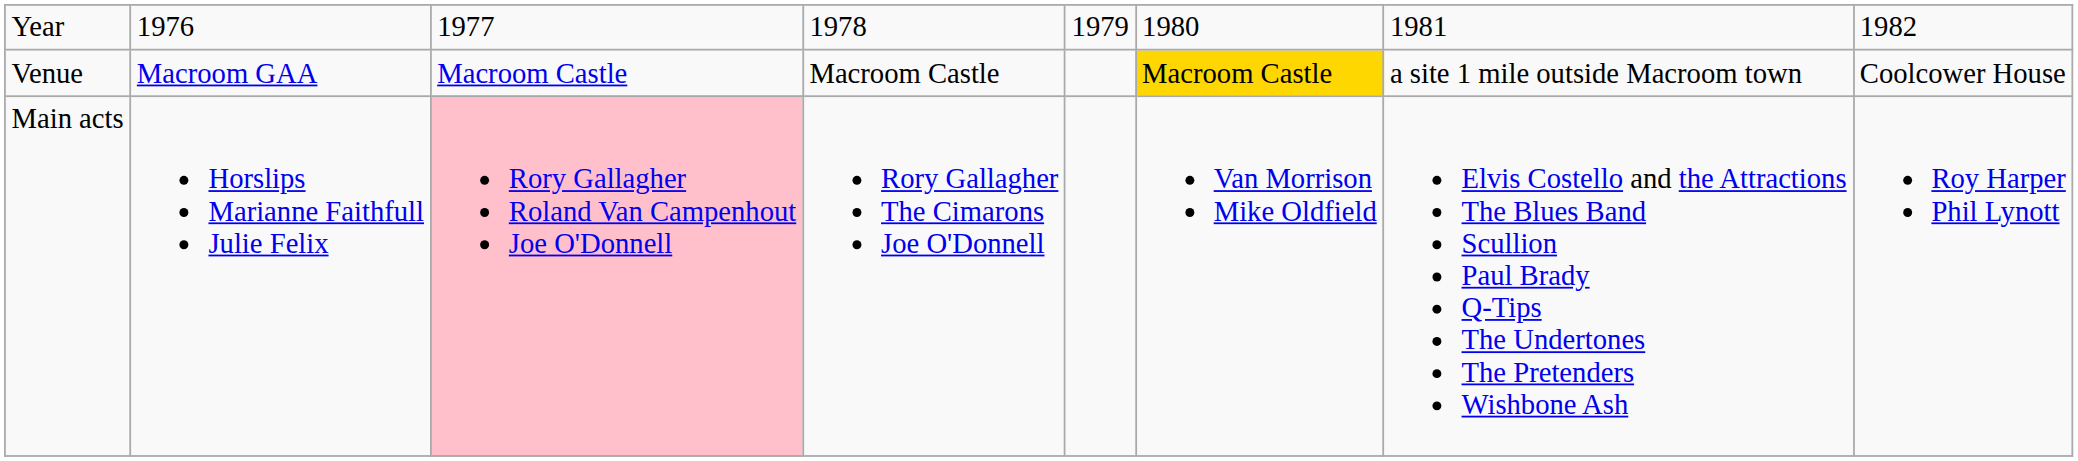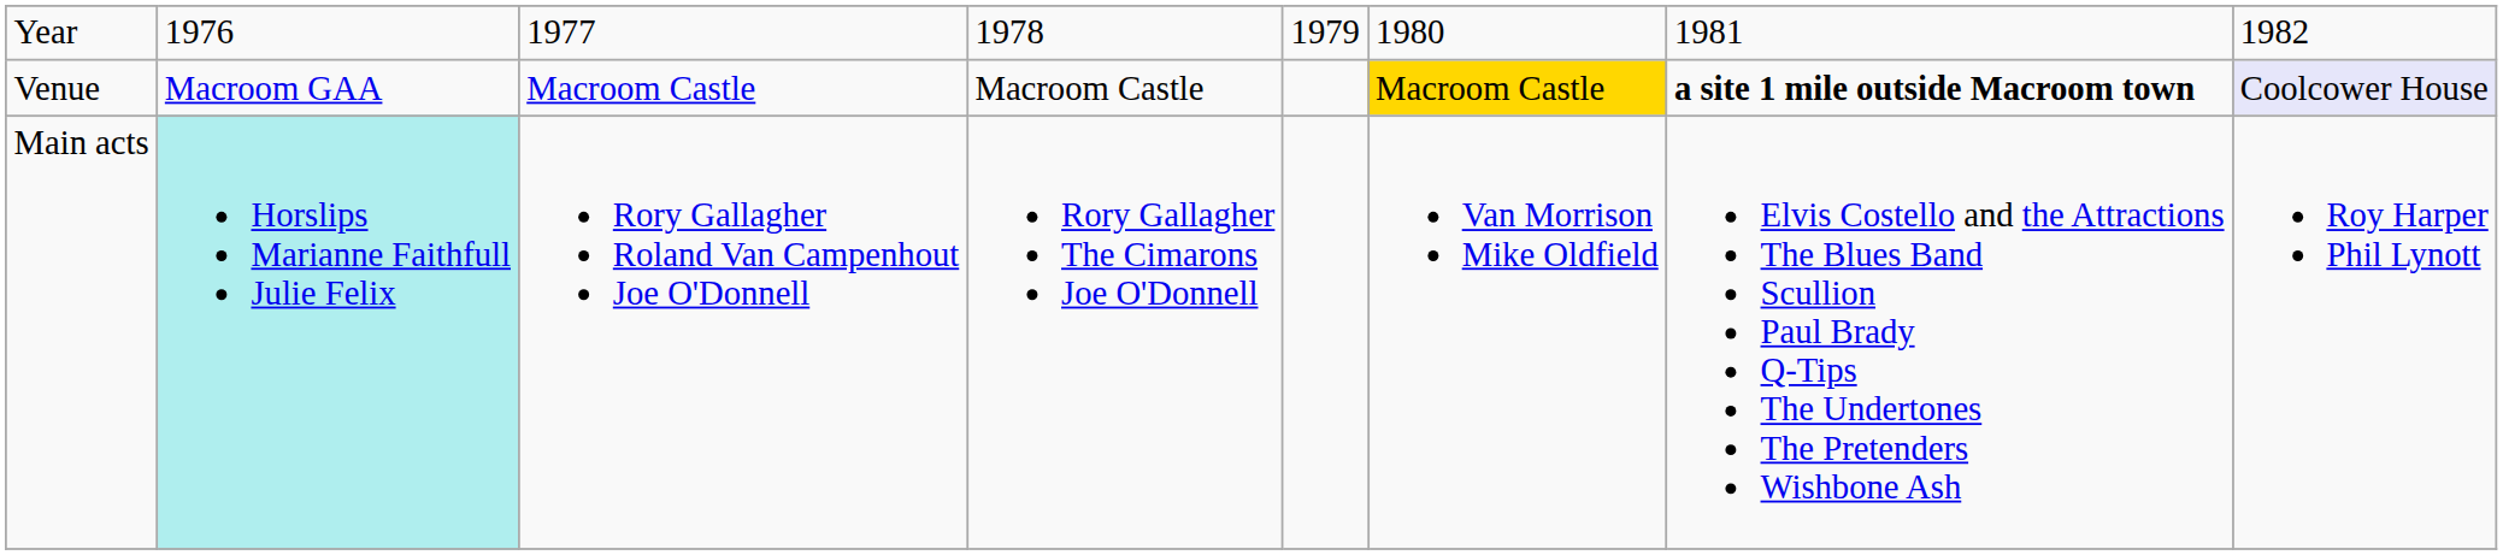Venue | column 7: normal -> bold
Venue | column 8: no background -> lavender background
Main acts | column 2: no background -> paleturquoise background
Main acts | column 3: pink background -> no background
